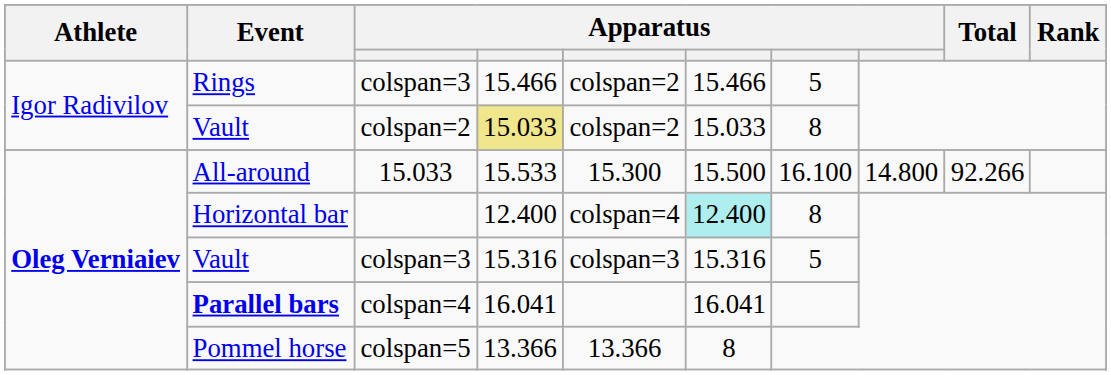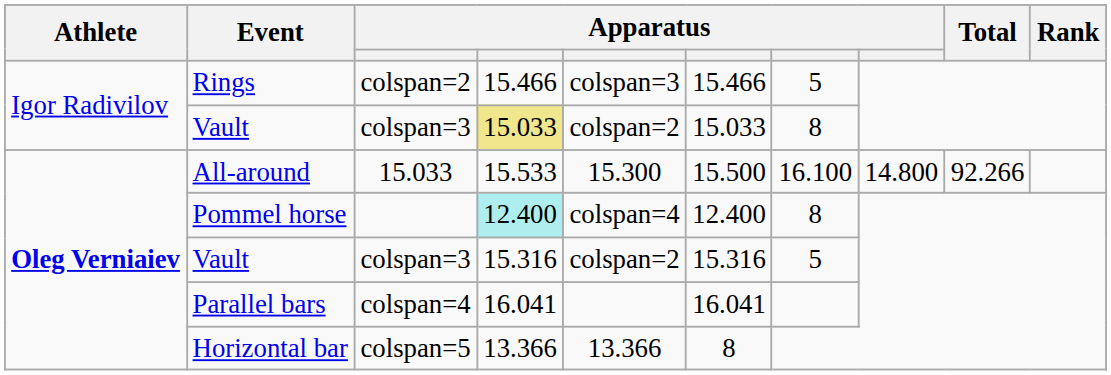row 3 | column 3: colspan=3 -> colspan=2
row 3 | column 5: colspan=2 -> colspan=3
row 4 | column 3: colspan=2 -> colspan=3
row 6 | Event: Horizontal bar -> Pommel horse
row 6 | column 4: no background -> paleturquoise background
row 6 | column 6: paleturquoise background -> no background
row 7 | column 5: colspan=3 -> colspan=2
row 8 | Event: bold -> normal
row 9 | Event: Pommel horse -> Horizontal bar
